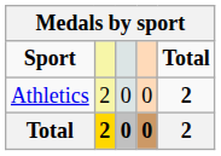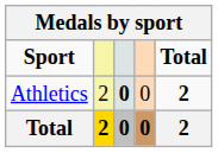Athletics | column 3: normal -> bold
